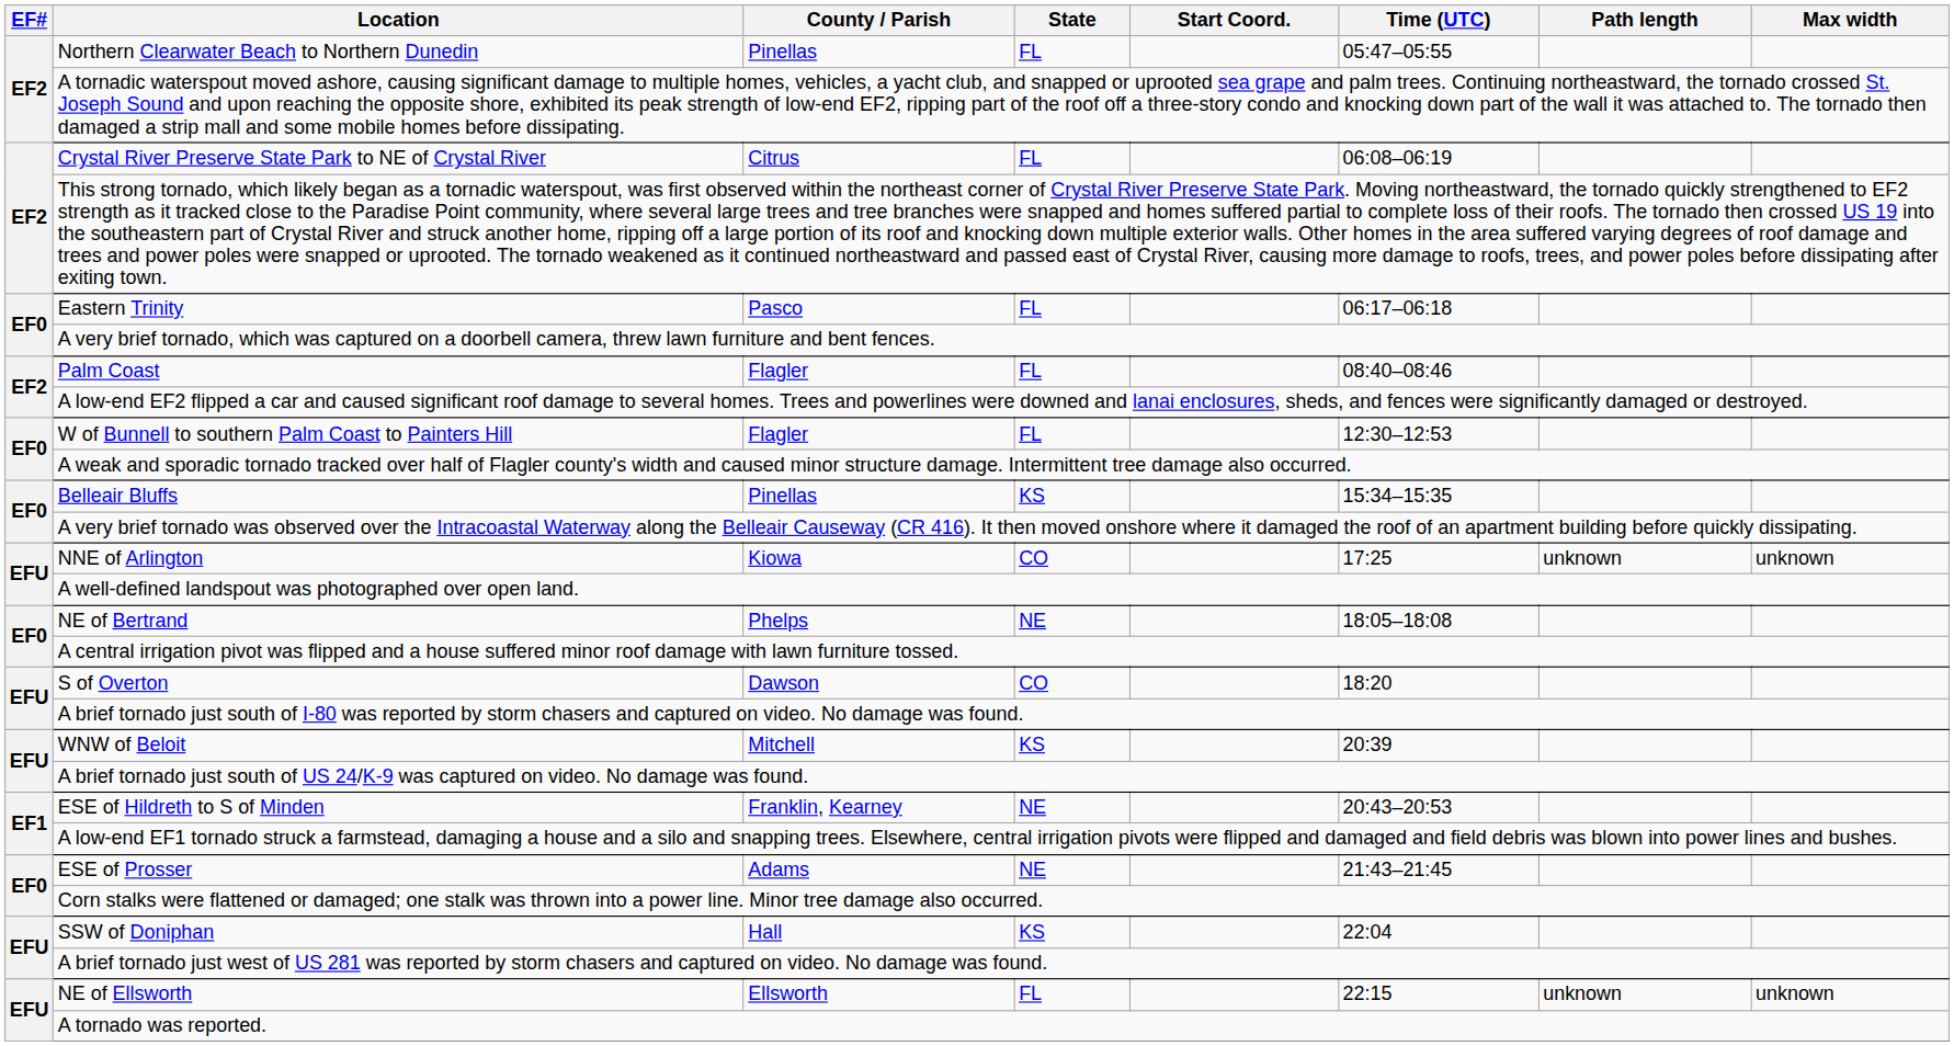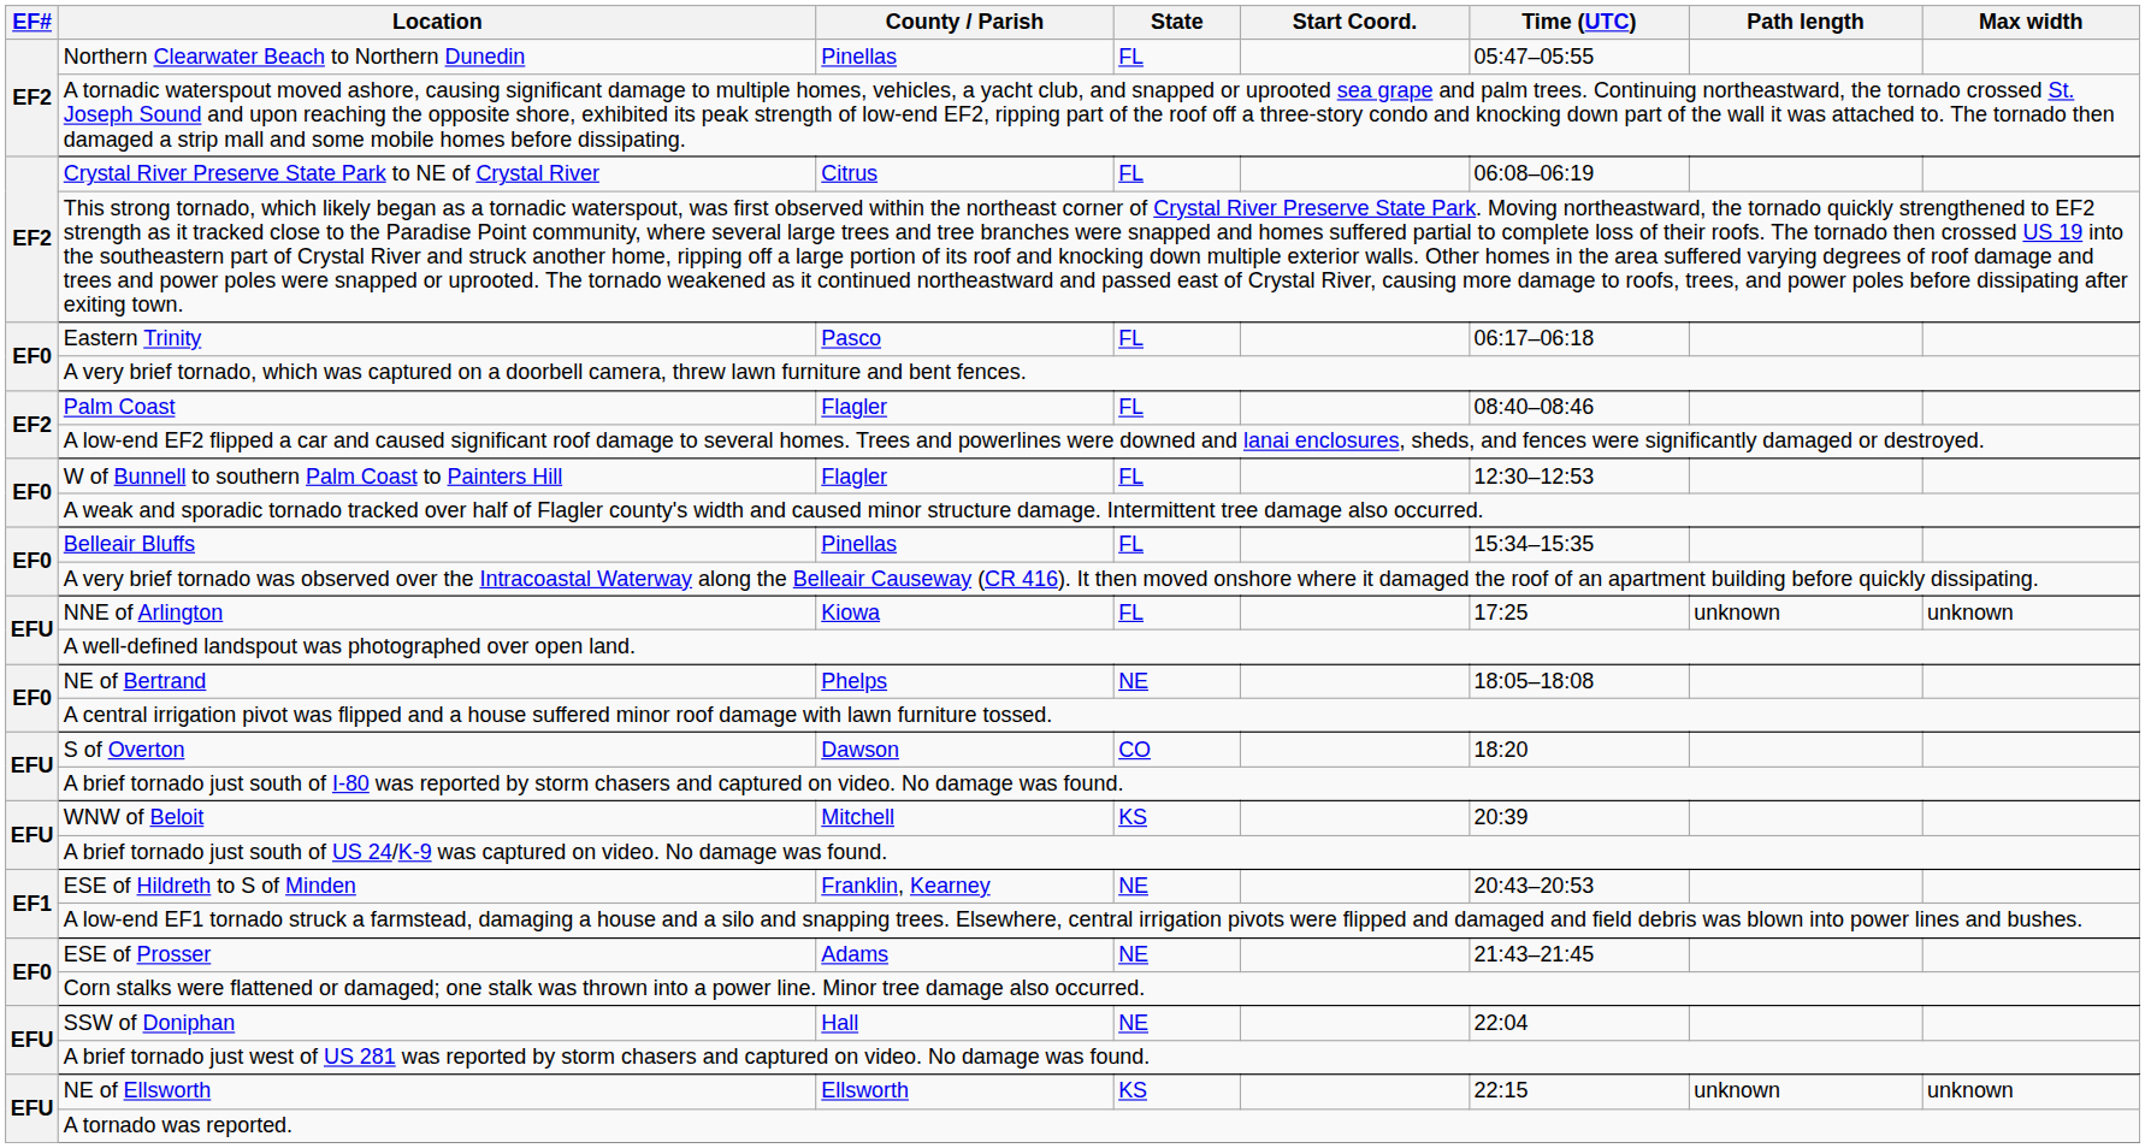Belleair Bluffs | State: KS -> FL
NNE of Arlington | State: CO -> FL
SSW of Doniphan | State: KS -> NE
NE of Ellsworth | State: FL -> KS
